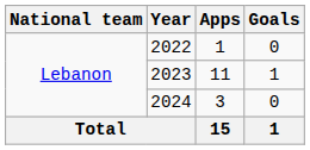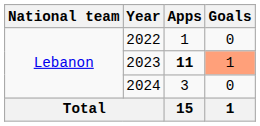2023 | Apps: normal -> bold
2023 | Goals: no background -> lightsalmon background
